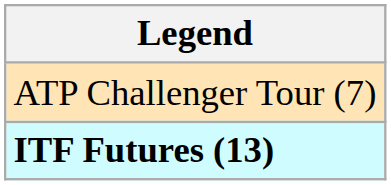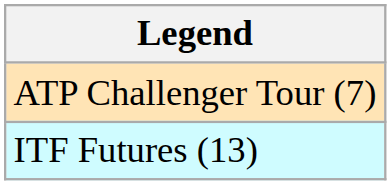row 3 | column 1: bold -> normal
